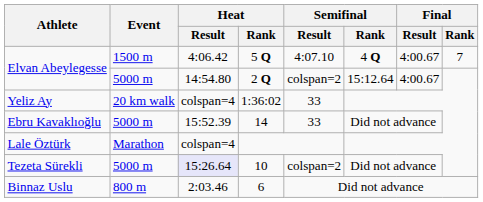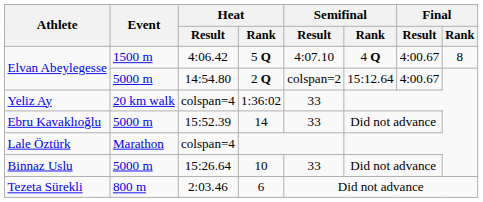5 Q | Final / Rank: 7 -> 8
10 | Athlete: Tezeta Sürekli -> Binnaz Uslu
10 | Heat / Result: lavender background -> no background
10 | Semifinal / Result: colspan=2 -> 33
6 | Athlete: Binnaz Uslu -> Tezeta Sürekli
